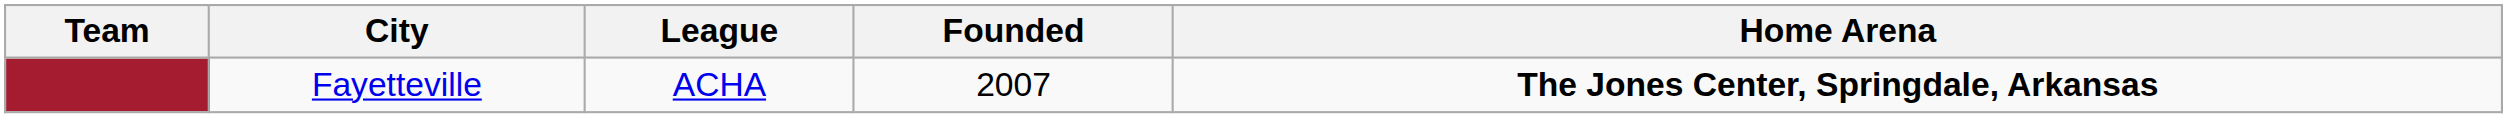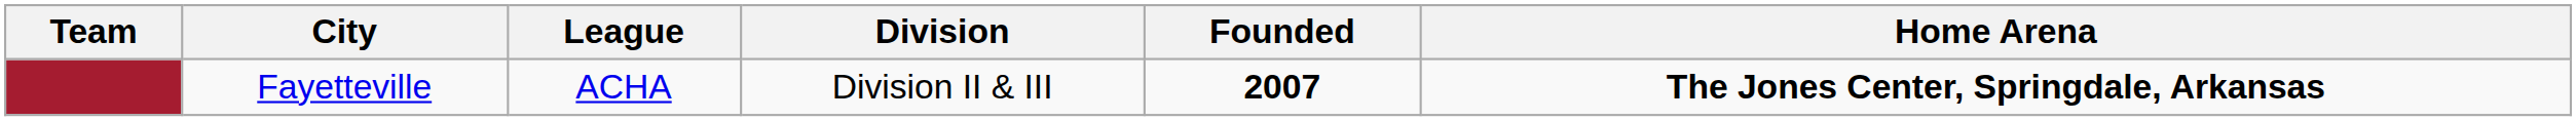+ column: Division | Division II & III
Fayetteville | Founded: normal -> bold
